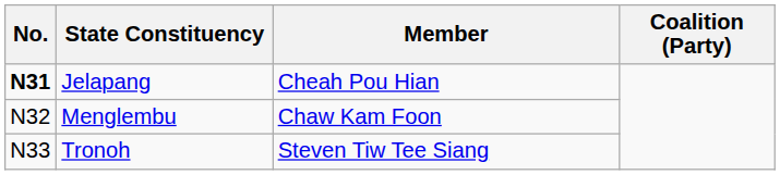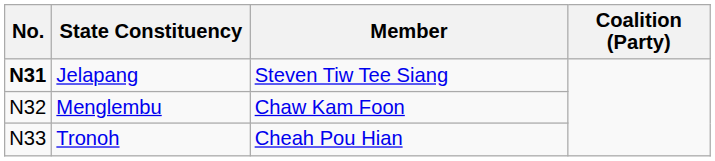Jelapang | Member: Cheah Pou Hian -> Steven Tiw Tee Siang
Tronoh | Member: Steven Tiw Tee Siang -> Cheah Pou Hian
